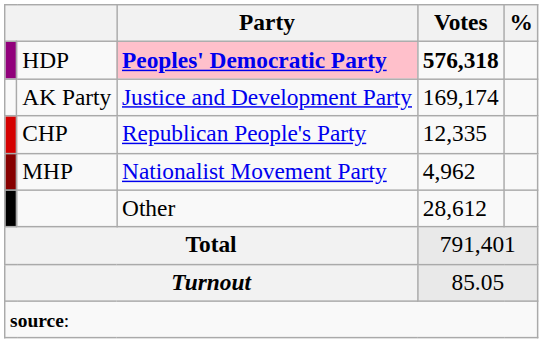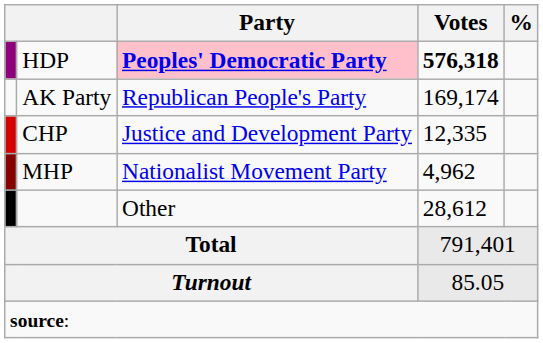AK Party | Party: Justice and Development Party -> Republican People's Party
CHP | Party: Republican People's Party -> Justice and Development Party
